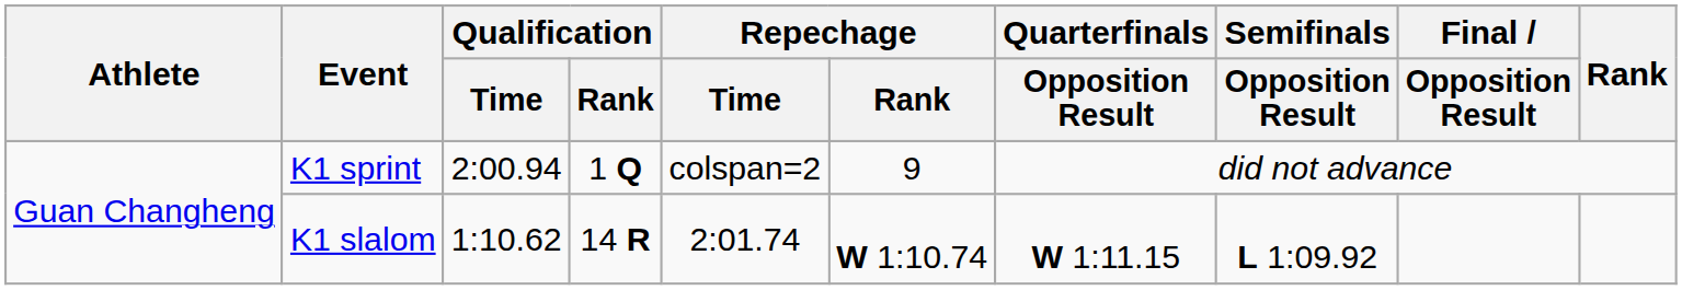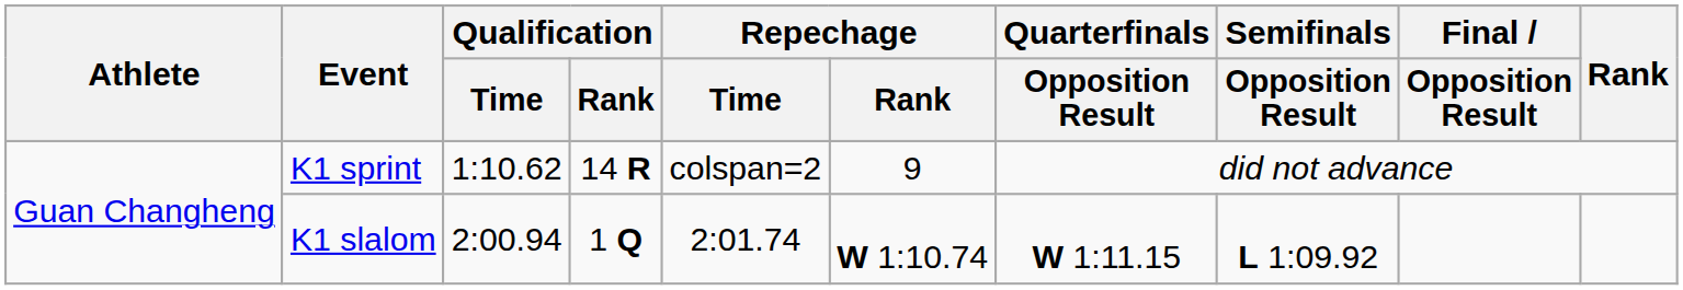K1 sprint | Qualification / Time: 2:00.94 -> 1:10.62
K1 sprint | Qualification / Rank: 1 Q -> 14 R
K1 slalom | Qualification / Time: 1:10.62 -> 2:00.94
K1 slalom | Qualification / Rank: 14 R -> 1 Q
